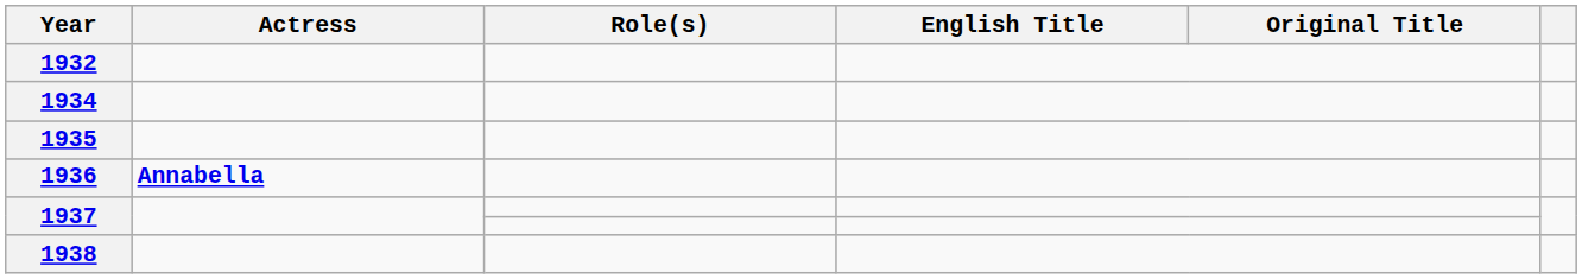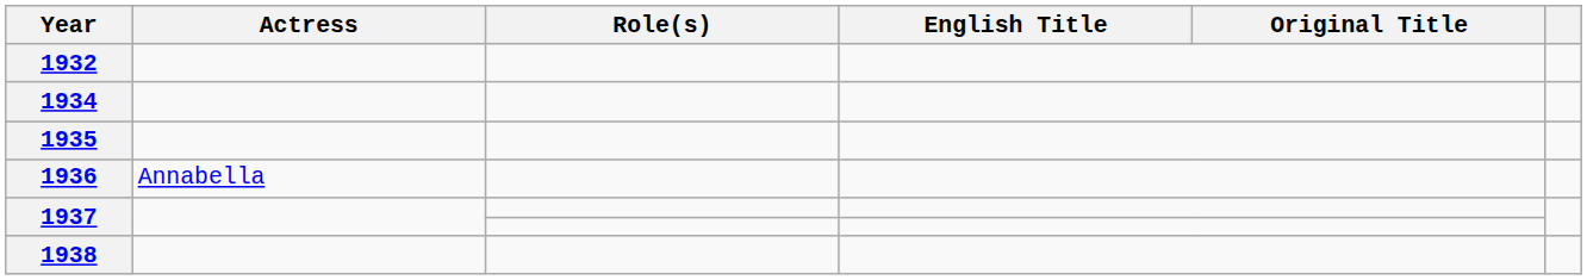1936 | Actress: bold -> normal
